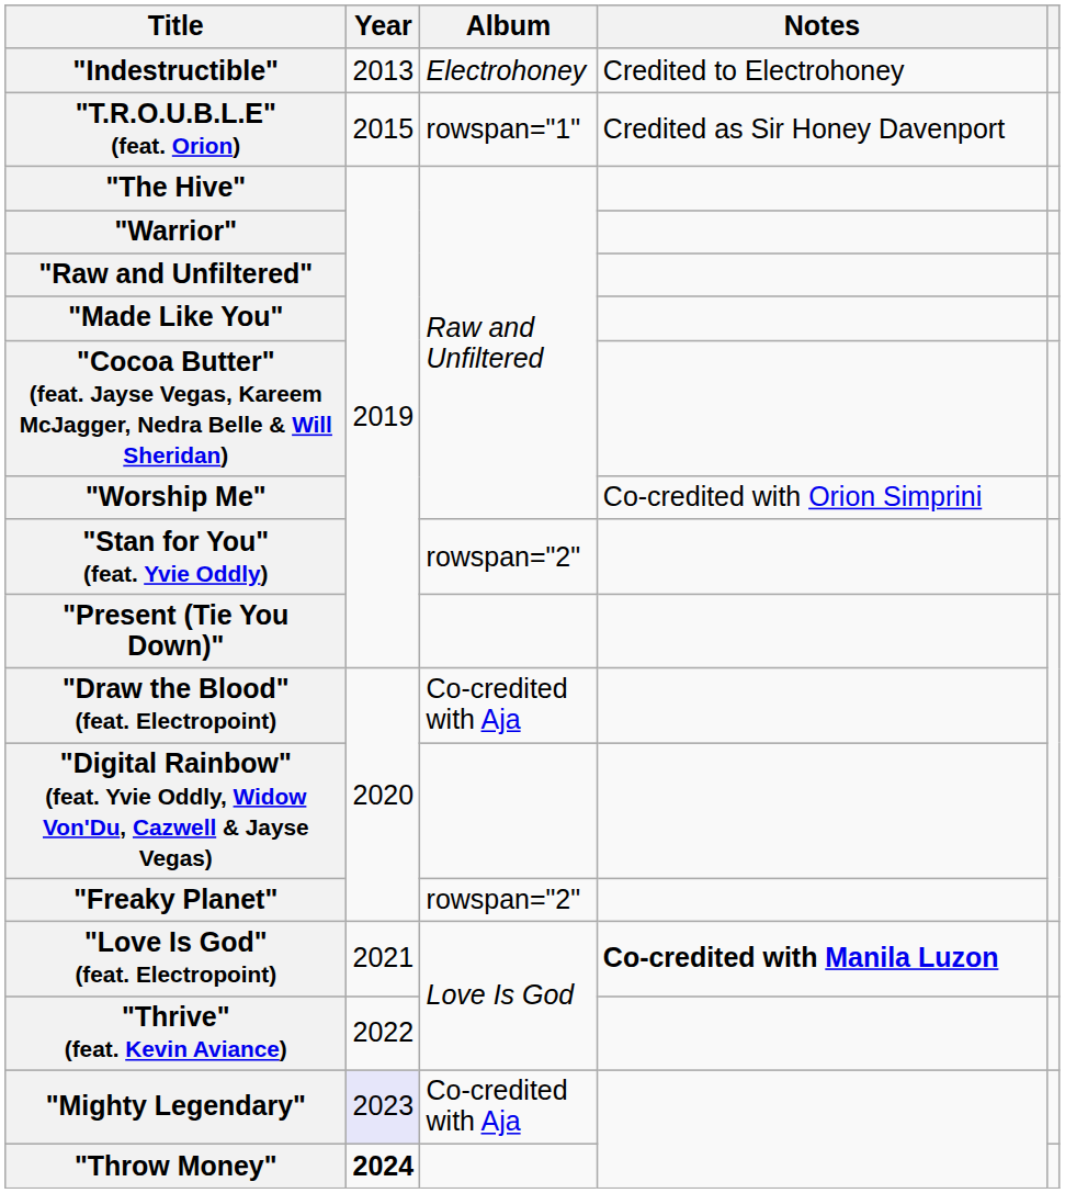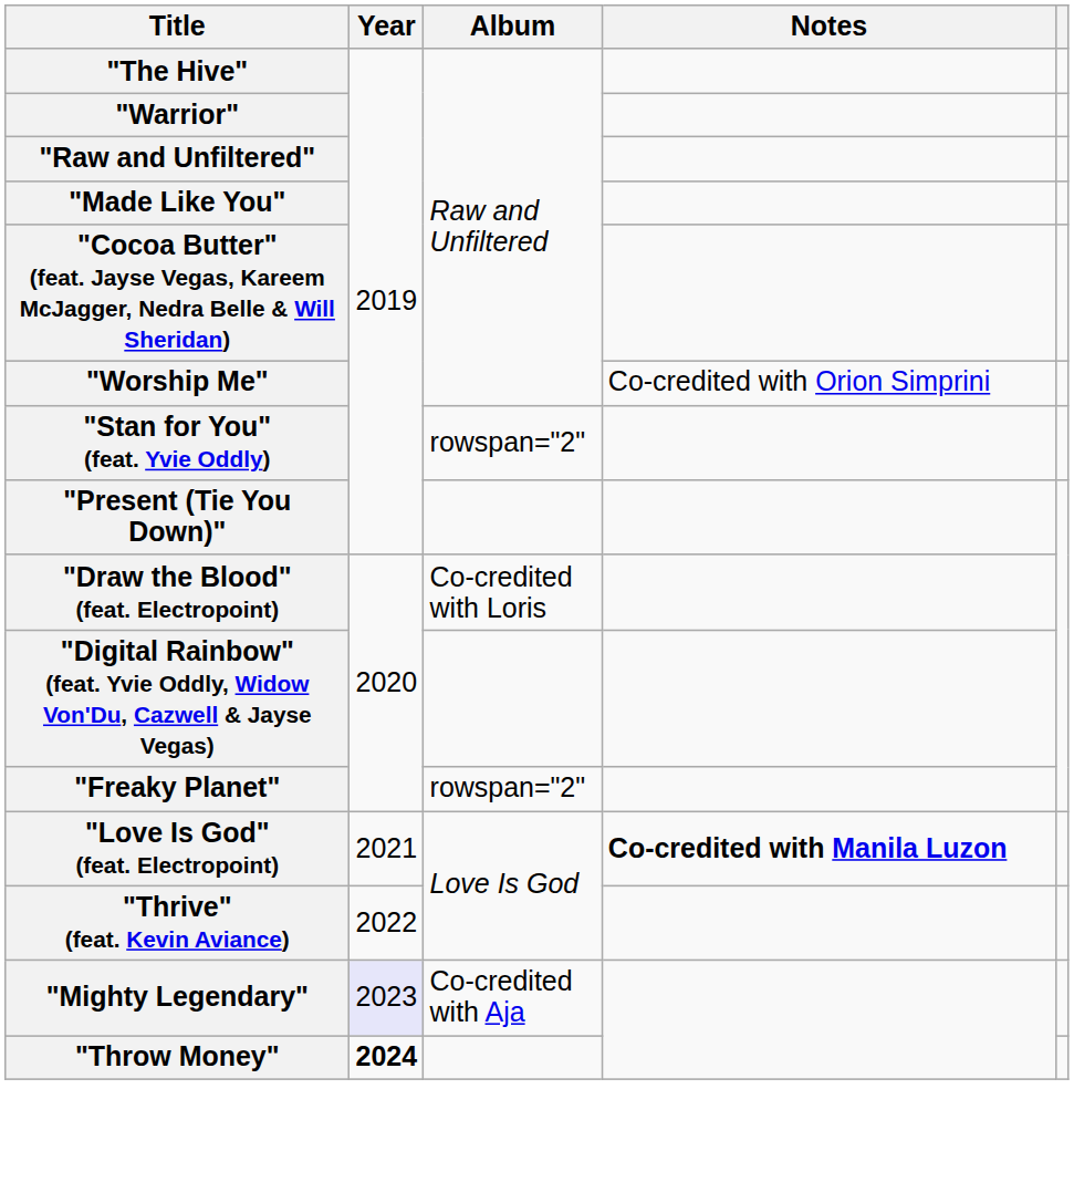- row: "Indestructible" | 2013 | Electrohoney | Credited to Electrohoney
- row: "T.R.O.U.B.L.E" (feat. Orion) | 2015 | rowspan="1" | Credited as Sir Honey Davenport
"Draw the Blood" (feat. Electropoint) | Album: Co-credited with Aja -> Co-credited with Loris
